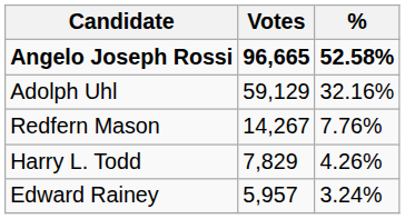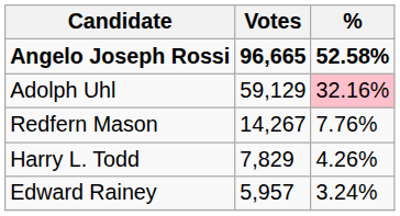Adolph Uhl | %: no background -> pink background
